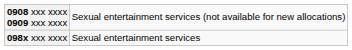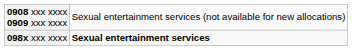098x xxx xxxx | column 2: normal -> bold
